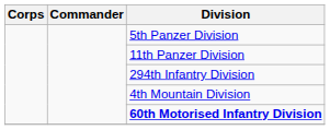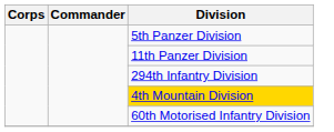4th Mountain Division | Division: no background -> gold background
60th Motorised Infantry Division | Division: bold -> normal
